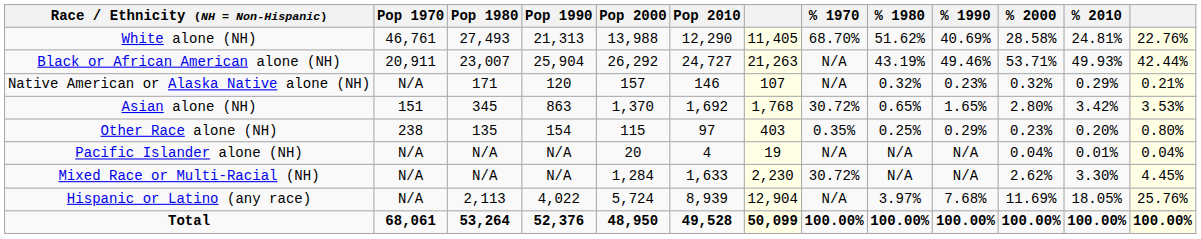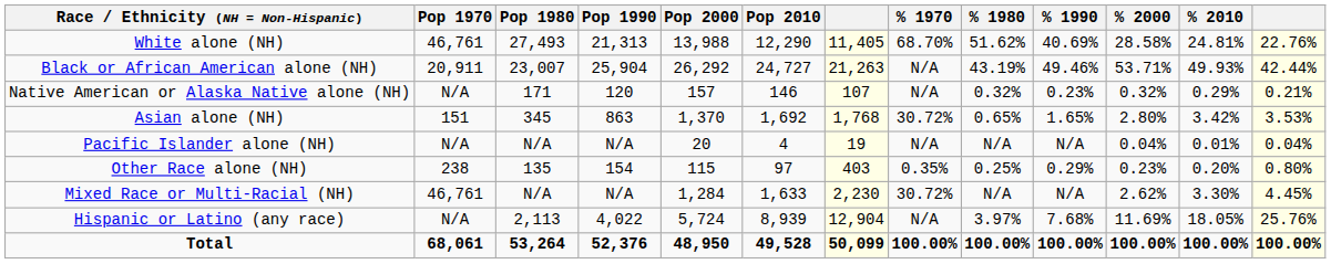rows swapped: Pacific Islander alone (NH) <-> Other Race alone (NH)
Mixed Race or Multi-Racial (NH) | Pop 1970: N/A -> 46,761
